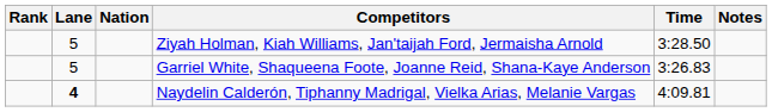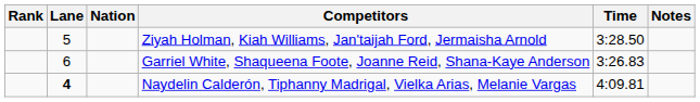row 3 | Lane: 5 -> 6
